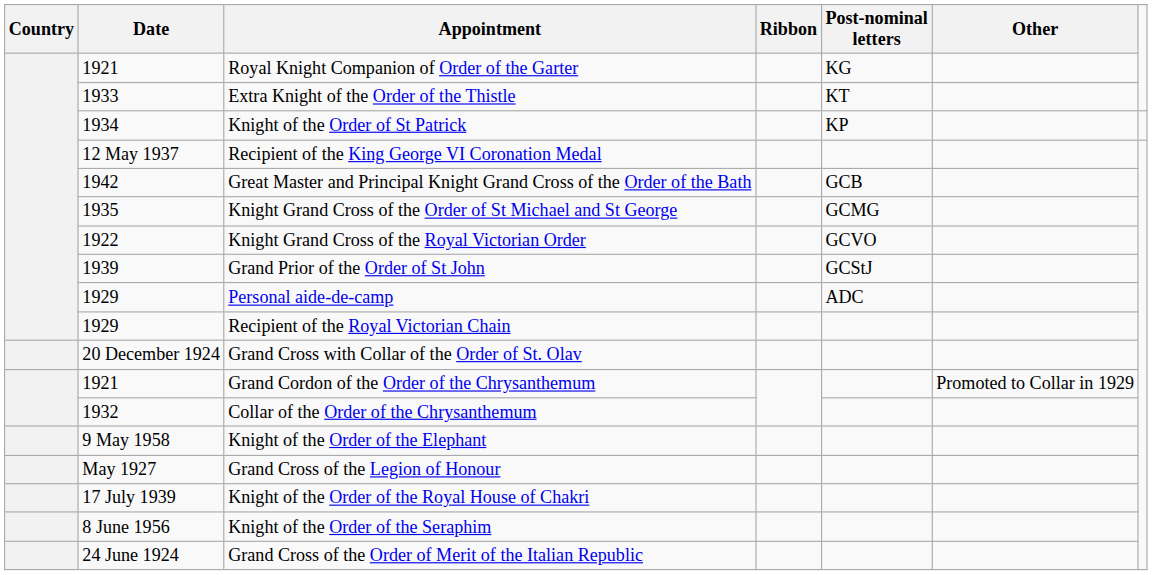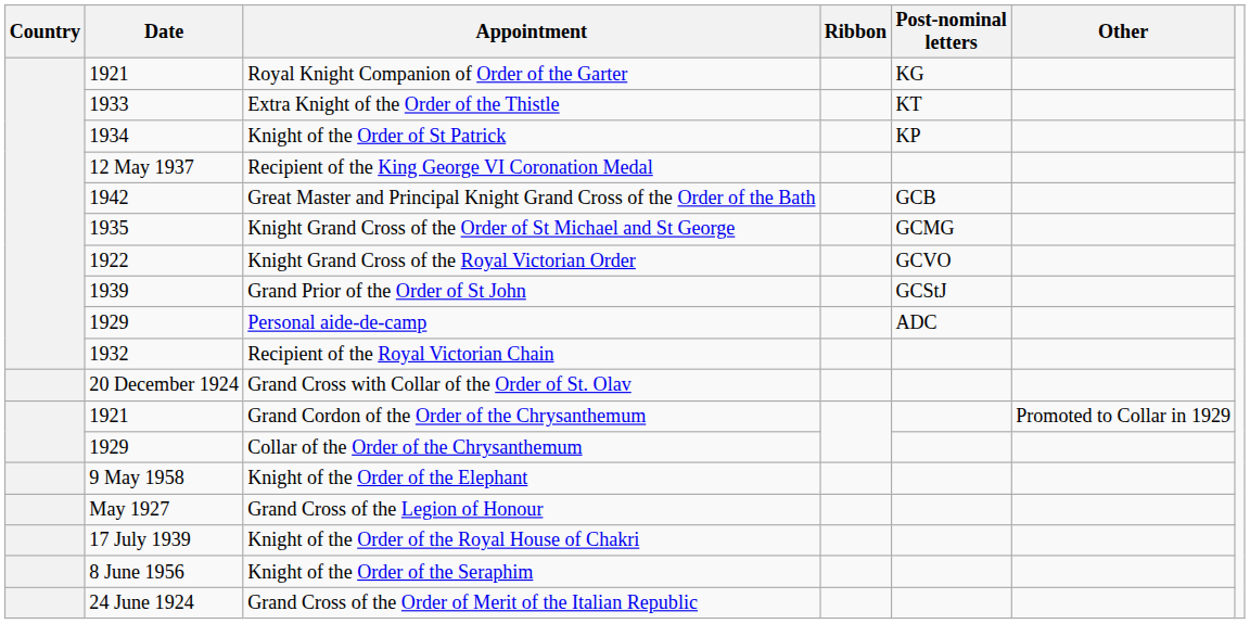Recipient of the Royal Victorian Chain | Date: 1929 -> 1932
Collar of the Order of the Chrysanthemum | Date: 1932 -> 1929
